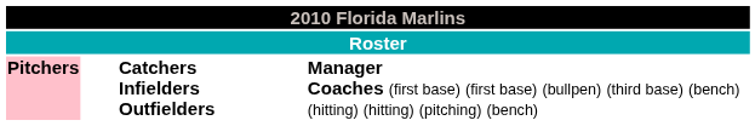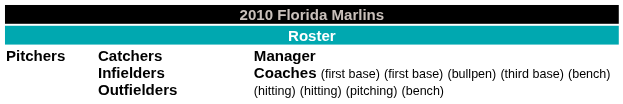Pitchers | column 1: pink background -> no background
